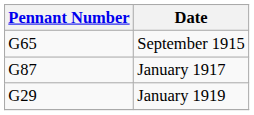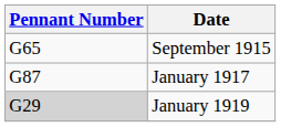January 1919 | Pennant Number: no background -> lightgrey background
